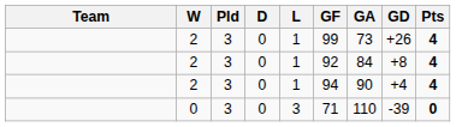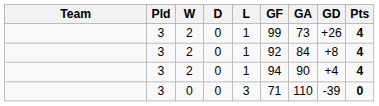columns swapped: Pld <-> W
